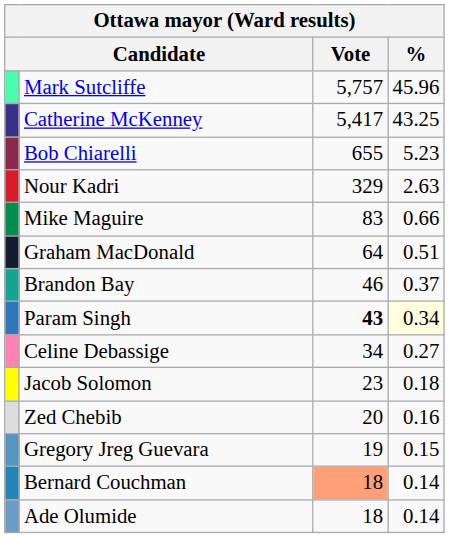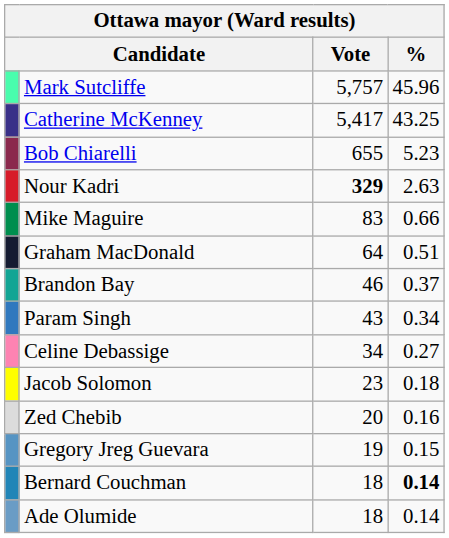Nour Kadri | Vote: normal -> bold
Param Singh | Vote: bold -> normal
Param Singh | %: lightyellow background -> no background
Bernard Couchman | Vote: lightsalmon background -> no background
Bernard Couchman | %: normal -> bold
